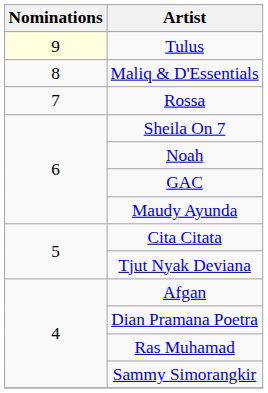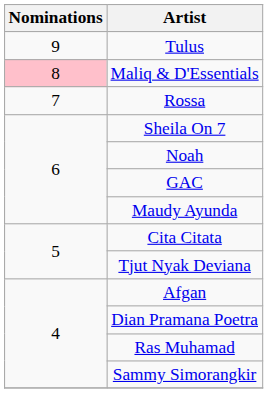Tulus | Nominations: lightyellow background -> no background
Maliq & D'Essentials | Nominations: no background -> pink background
